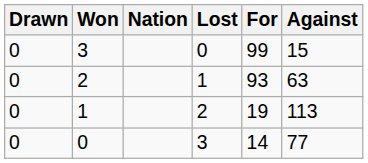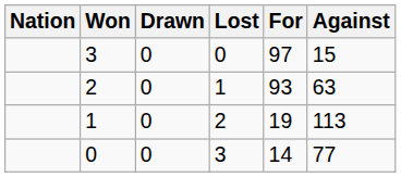columns swapped: Nation <-> Drawn
row 2 | For: 99 -> 97
